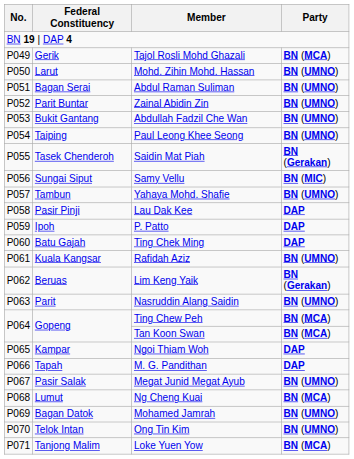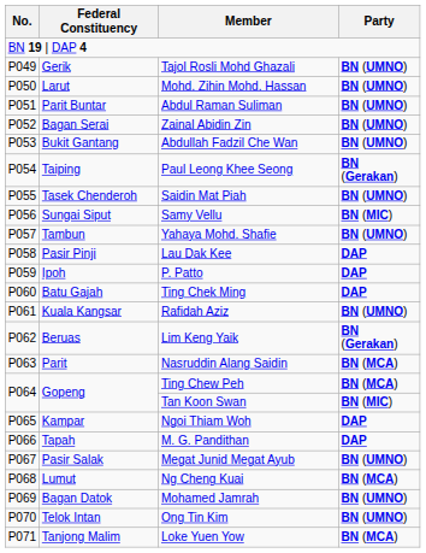Tajol Rosli Mohd Ghazali | Party: BN (MCA) -> BN (UMNO)
Abdul Raman Suliman | Federal Constituency: Bagan Serai -> Parit Buntar
Zainal Abidin Zin | Federal Constituency: Parit Buntar -> Bagan Serai
Paul Leong Khee Seong | Party: BN (UMNO) -> BN (Gerakan)
Saidin Mat Piah | Party: BN (Gerakan) -> BN (UMNO)
Nasruddin Alang Saidin | Party: BN (UMNO) -> BN (MCA)
Tan Koon Swan | Party: BN (MCA) -> BN (MIC)
